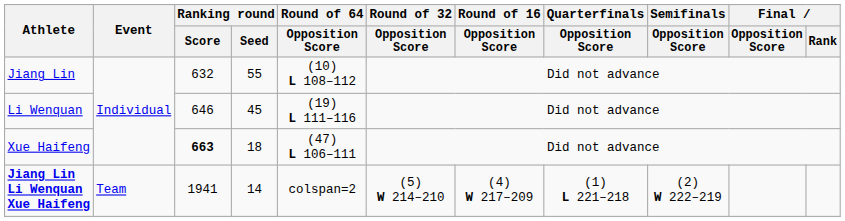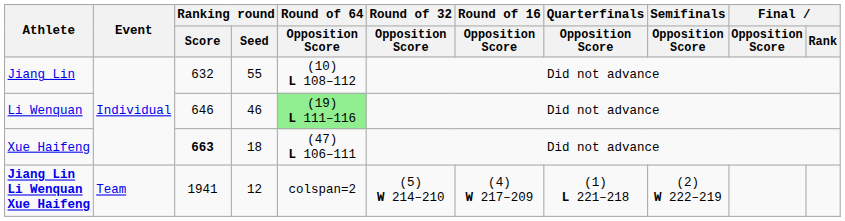Li Wenquan | Ranking round / Seed: 45 -> 46
Li Wenquan | Round of 64 / Opposition Score: no background -> lightgreen background
Jiang Lin Li Wenquan Xue Haifeng | Ranking round / Seed: 14 -> 12
